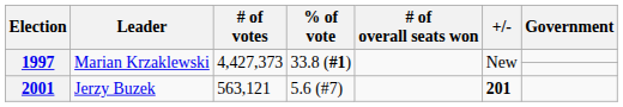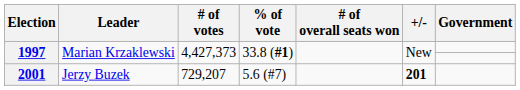2001 | # of votes: 563,121 -> 729,207
